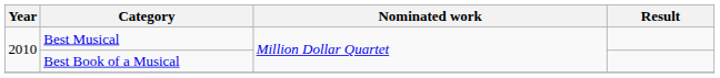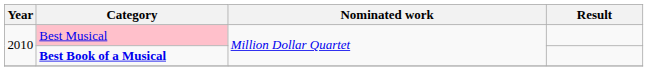Best Musical | Category: no background -> pink background
Best Book of a Musical | Category: normal -> bold
